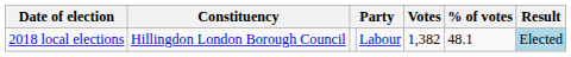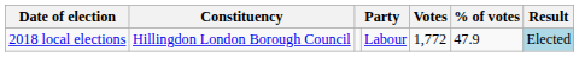2018 local elections | Votes: 1,382 -> 1,772
2018 local elections | % of votes: 48.1 -> 47.9
